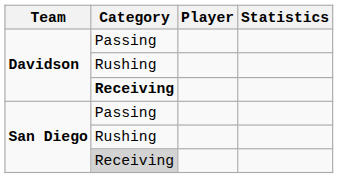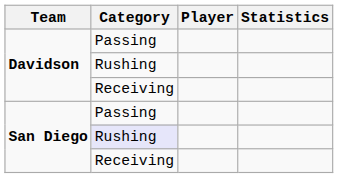Davidson / Receiving | Category: bold -> normal
San Diego / Rushing | Category: no background -> lavender background
San Diego / Receiving | Category: lightgrey background -> no background
